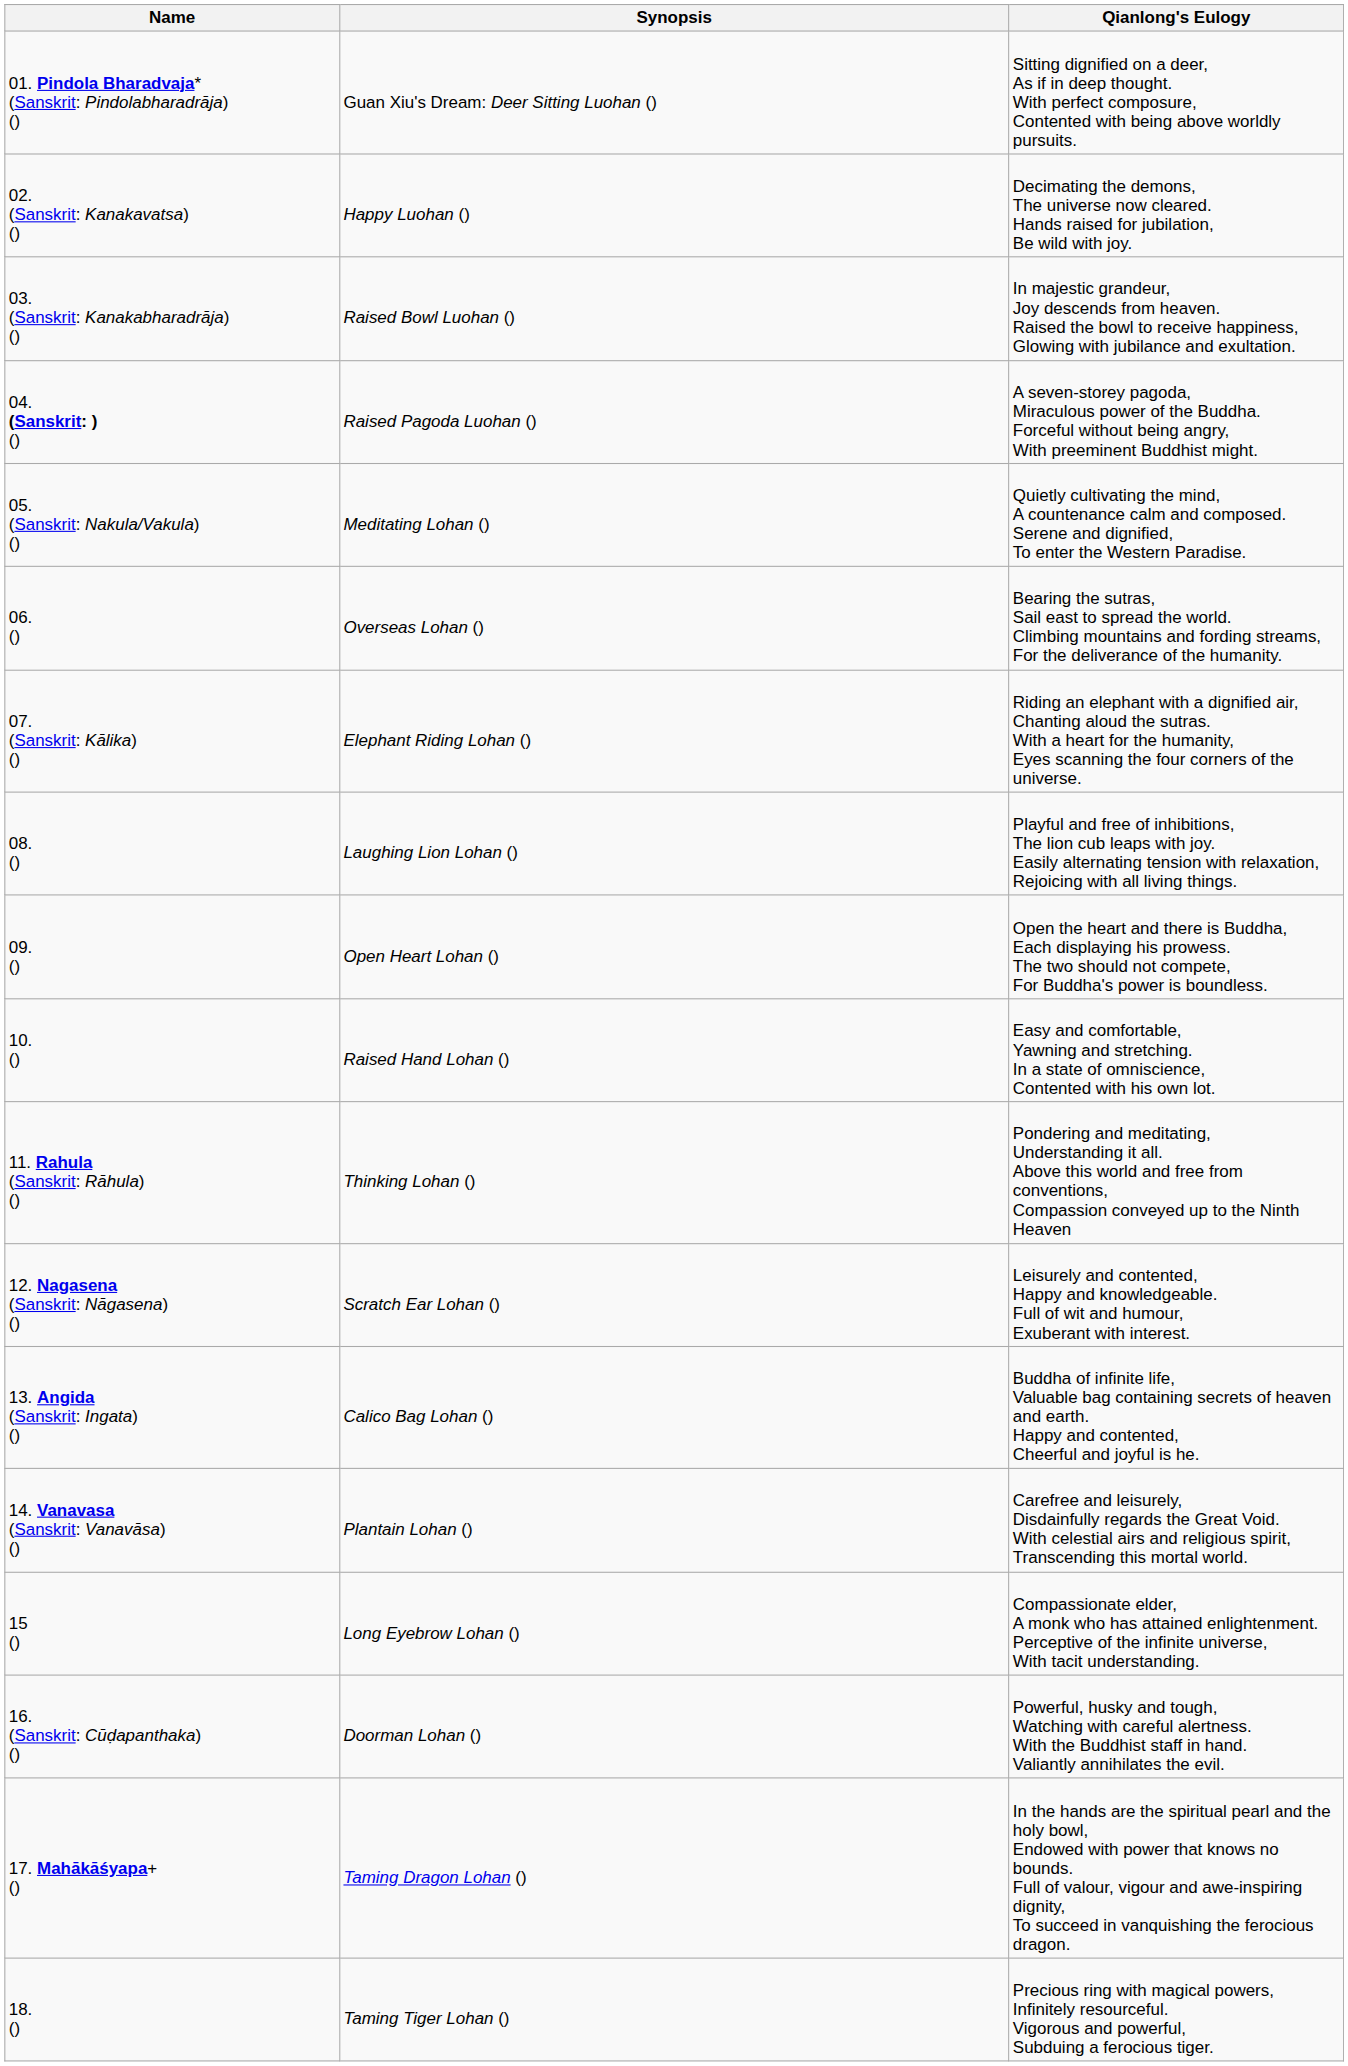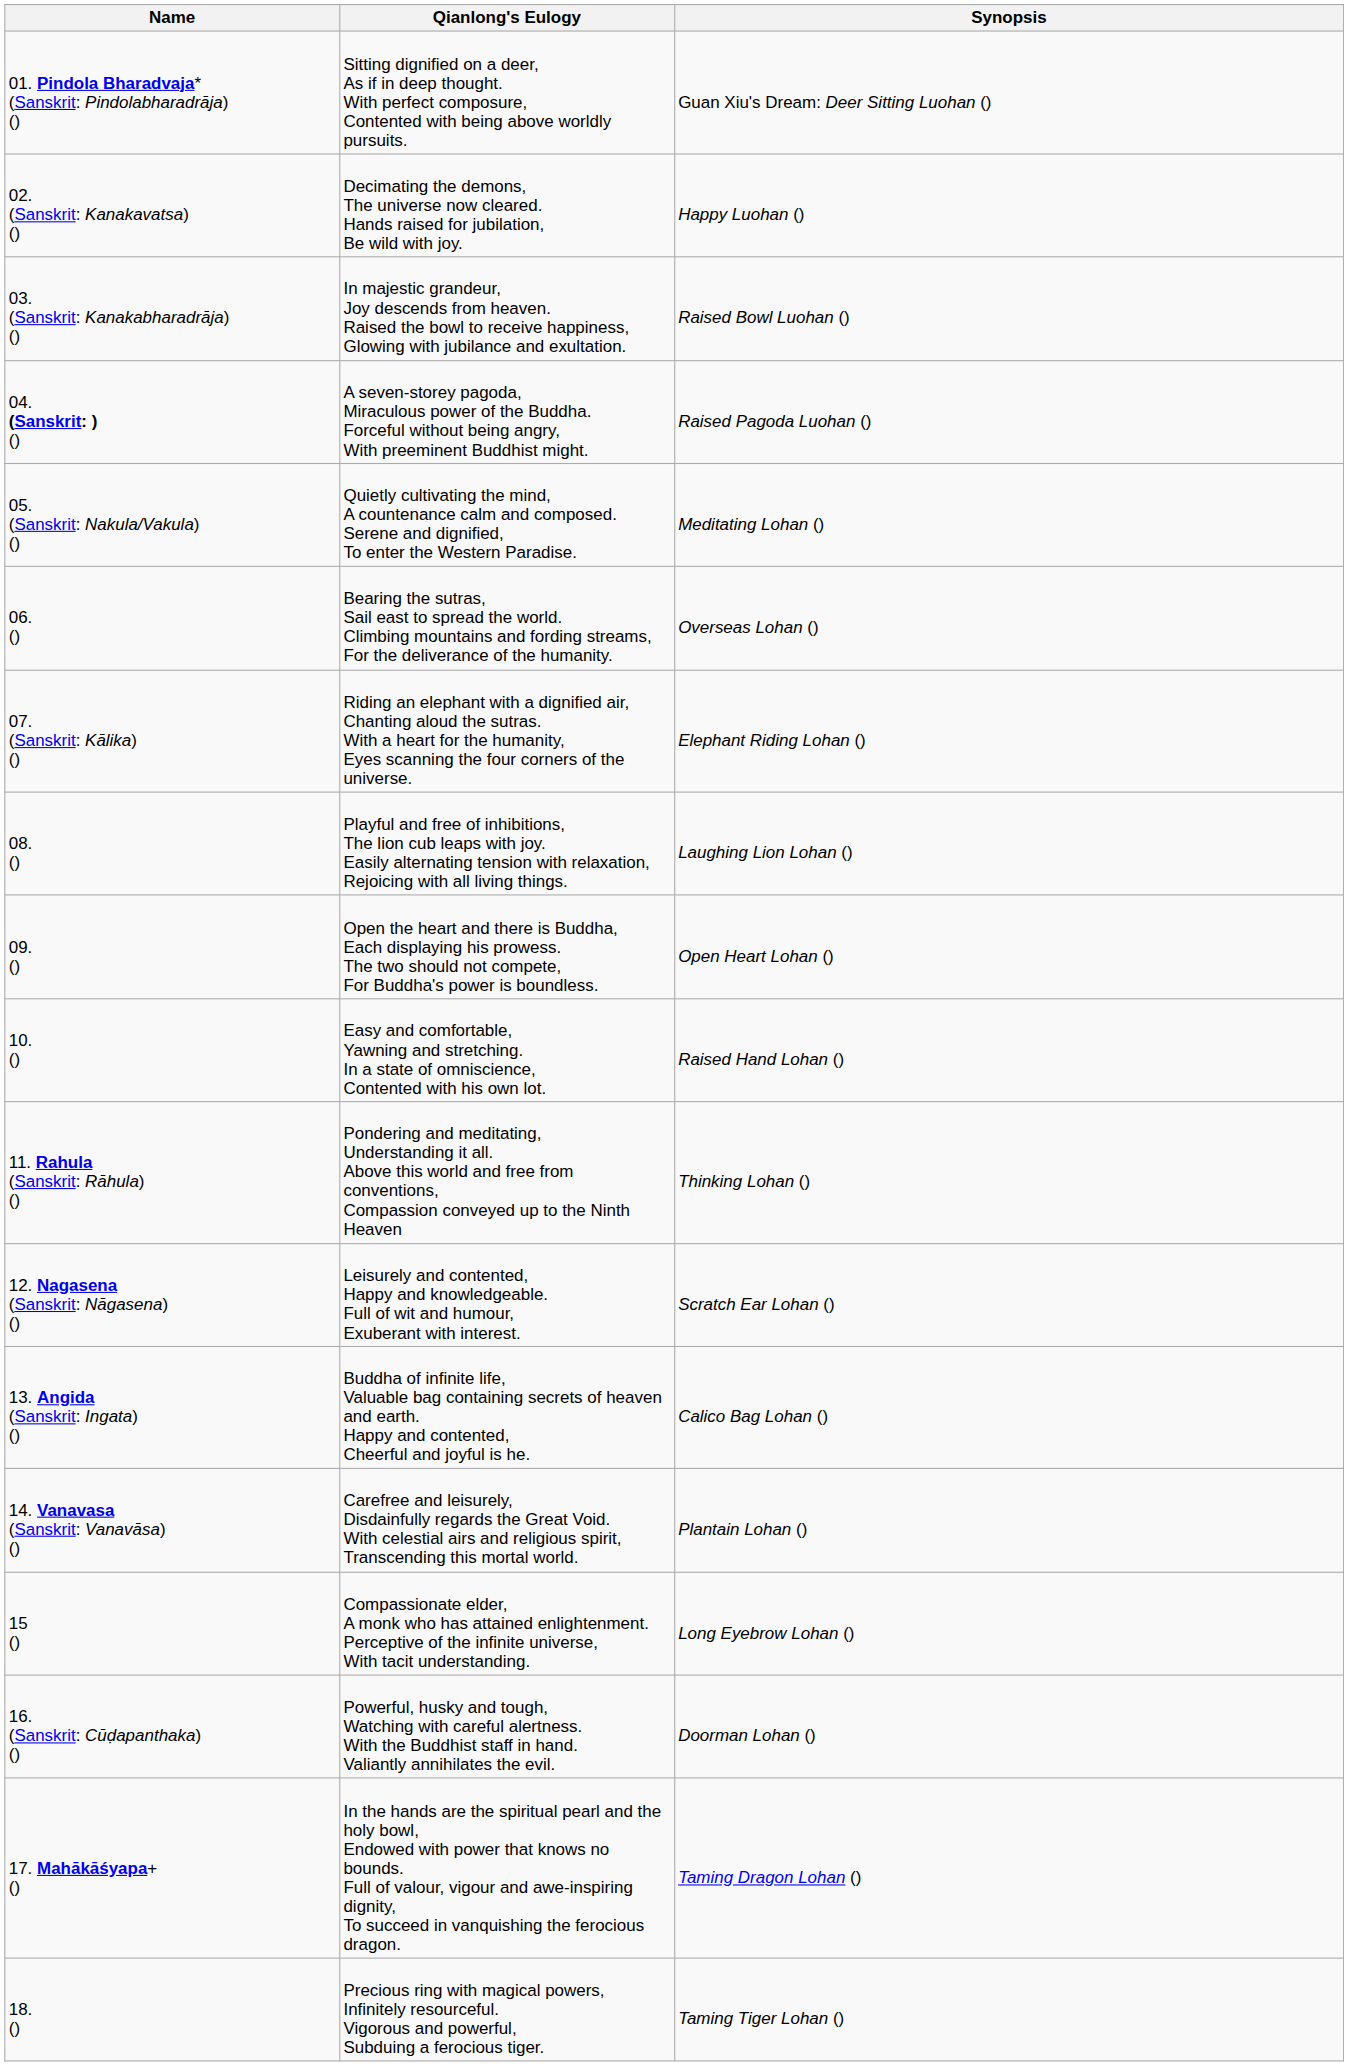columns swapped: Qianlong's Eulogy <-> Synopsis
